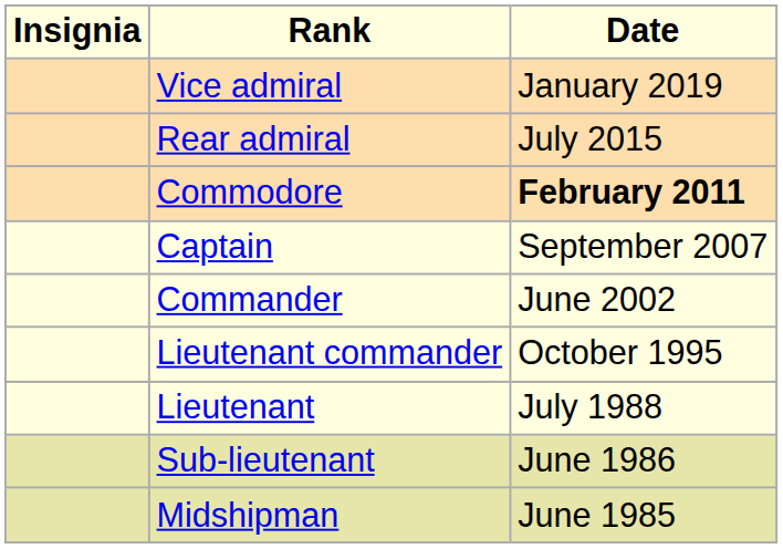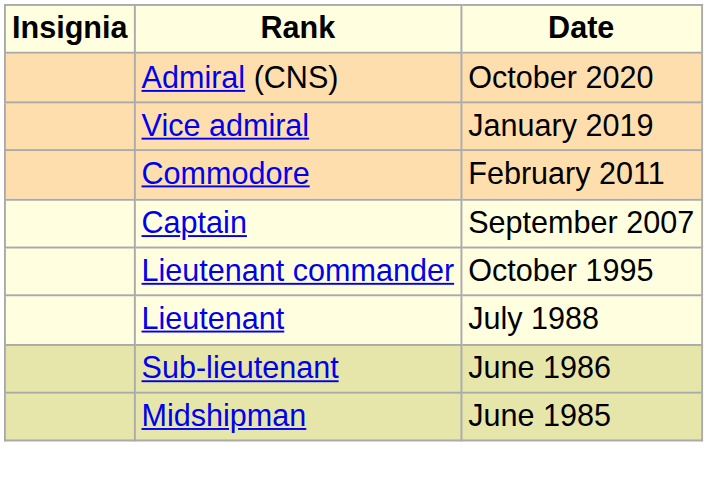+ row: Admiral (CNS) | October 2020
- row: Rear admiral | July 2015
Commodore | Date: bold -> normal
- row: Commander | June 2002
